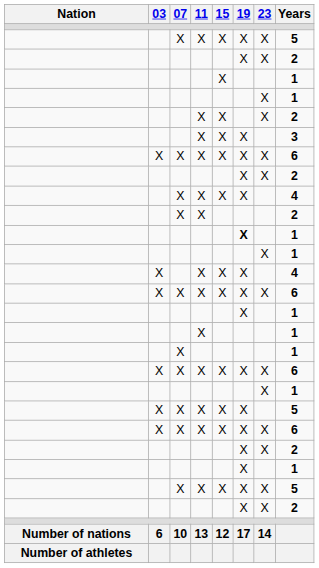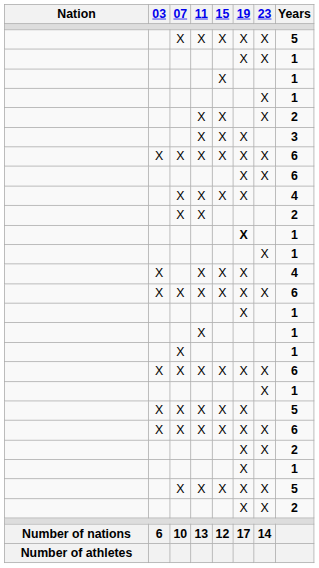row 4 | Years: 2 -> 1
row 10 | Years: 2 -> 6
